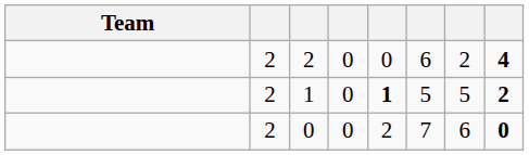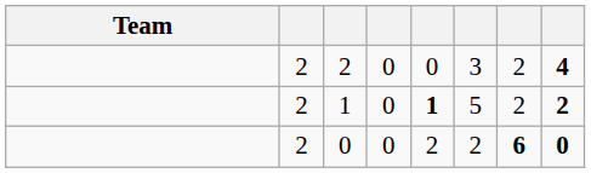row 2 | column 6: 6 -> 3
row 3 | column 7: 5 -> 2
row 4 | column 6: 7 -> 2
row 4 | column 7: normal -> bold
